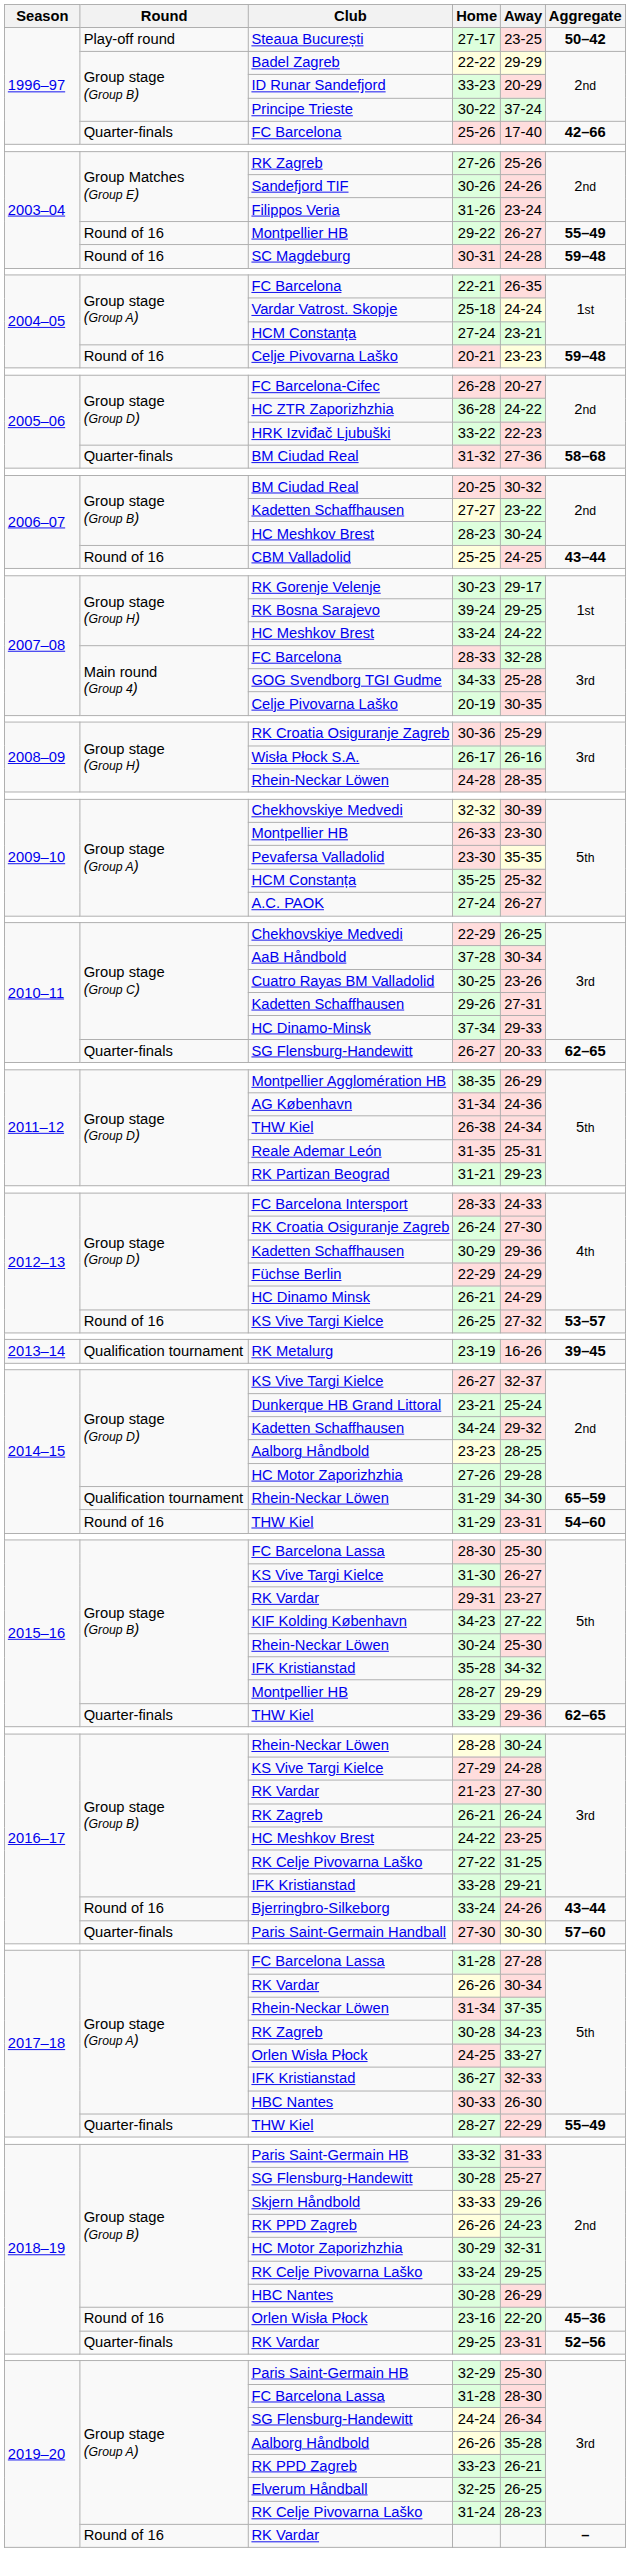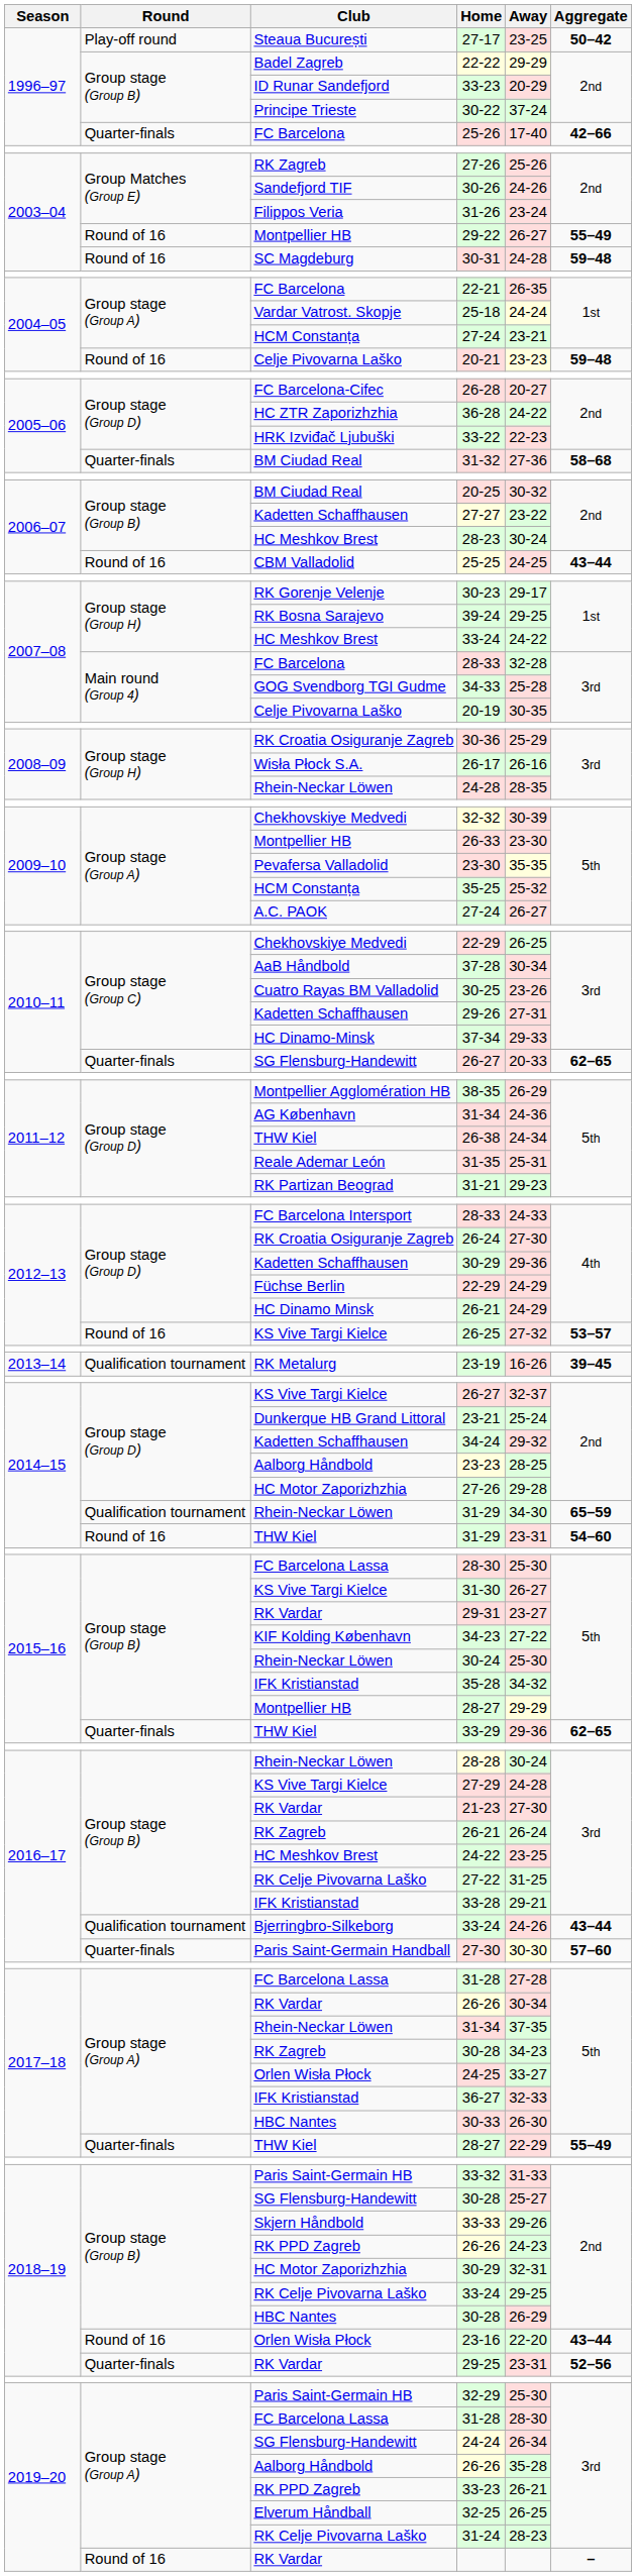Bjerringbro-Silkeborg / 33-24 | Round: Round of 16 -> Qualification tournament
23-16 | Aggregate: 45–36 -> 43–44
